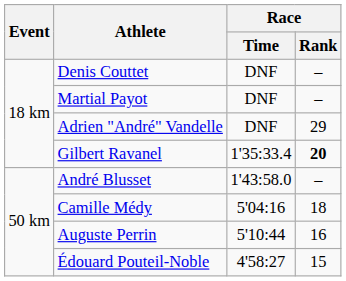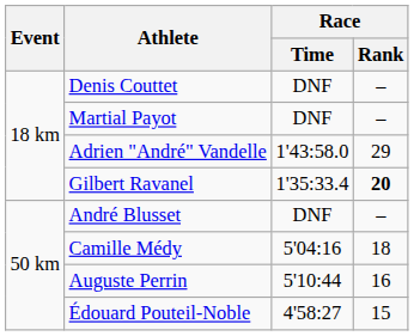Adrien "André" Vandelle | Race / Time: DNF -> 1'43:58.0
André Blusset | Race / Time: 1'43:58.0 -> DNF
